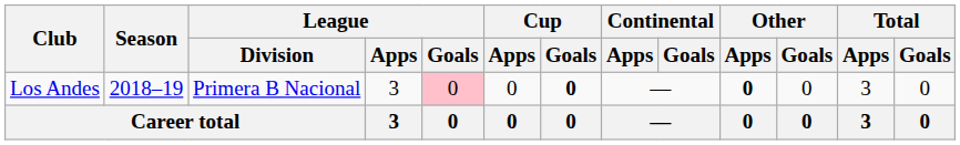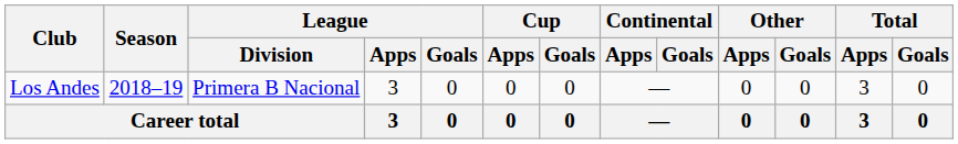Los Andes | League / Goals: pink background -> no background
Los Andes | Cup / Goals: bold -> normal
Los Andes | Other / Apps: bold -> normal
